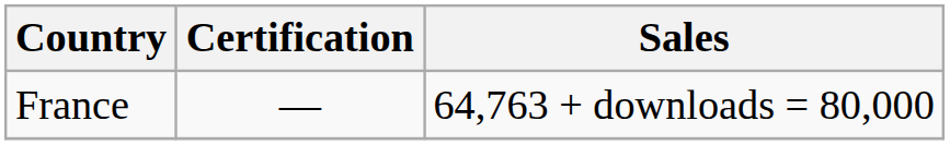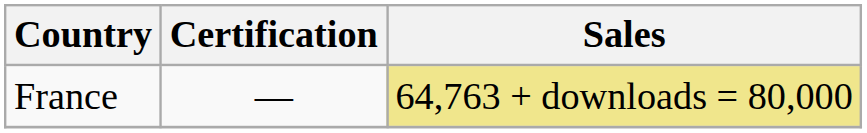France | Sales: no background -> khaki background
